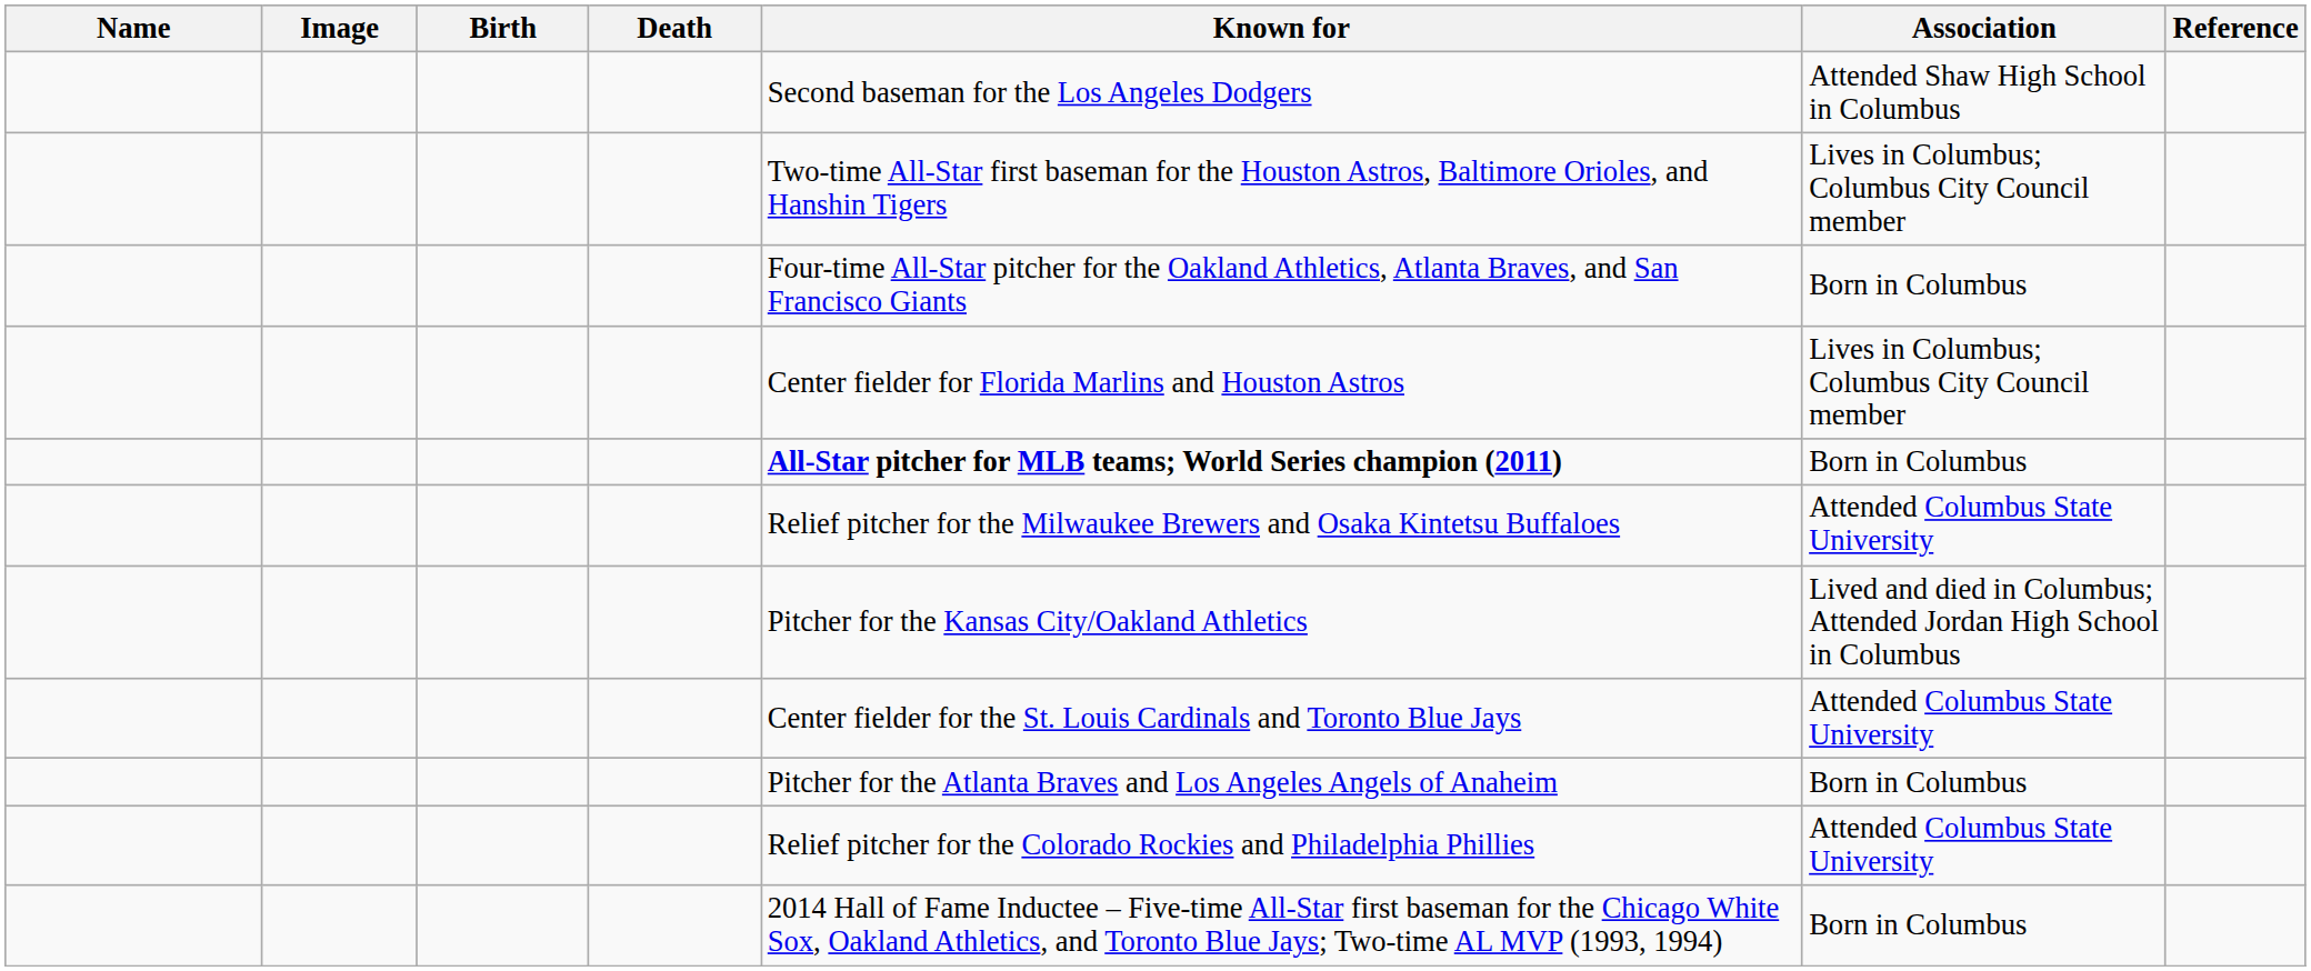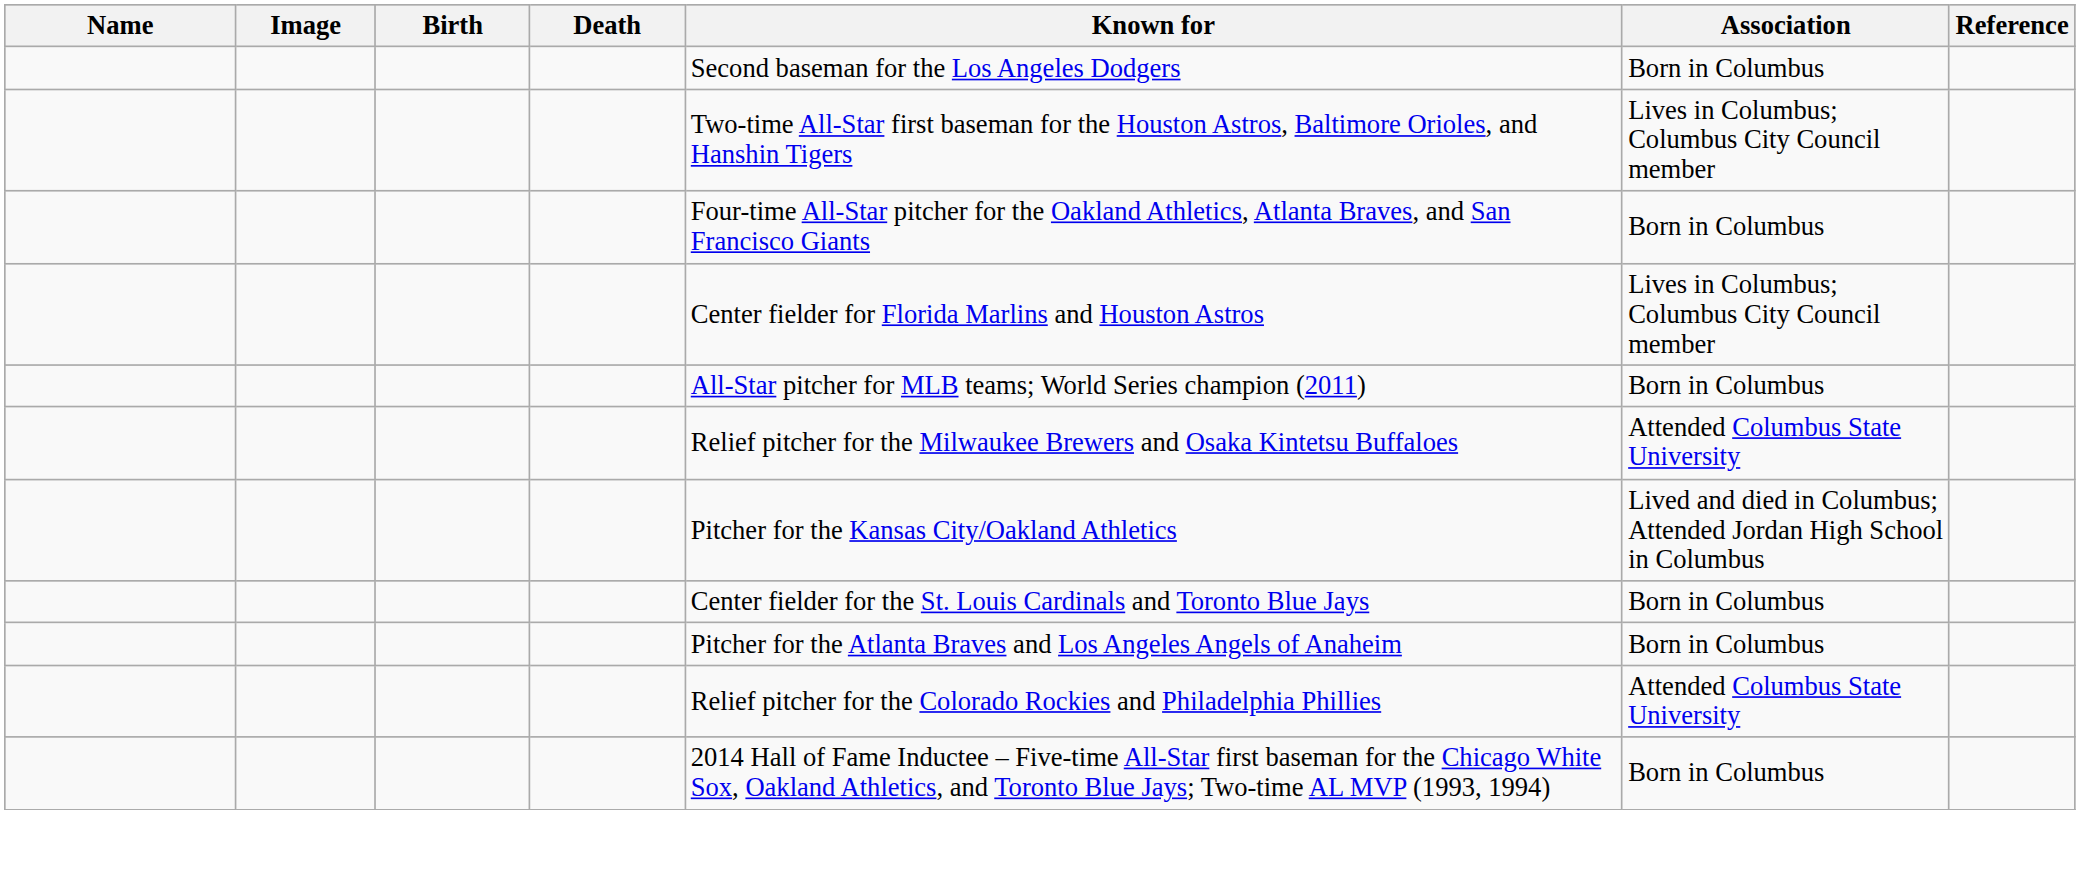row 2 | Association: Attended Shaw High School in Columbus -> Born in Columbus
row 6 | Known for: bold -> normal
row 9 | Association: Attended Columbus State University -> Born in Columbus
